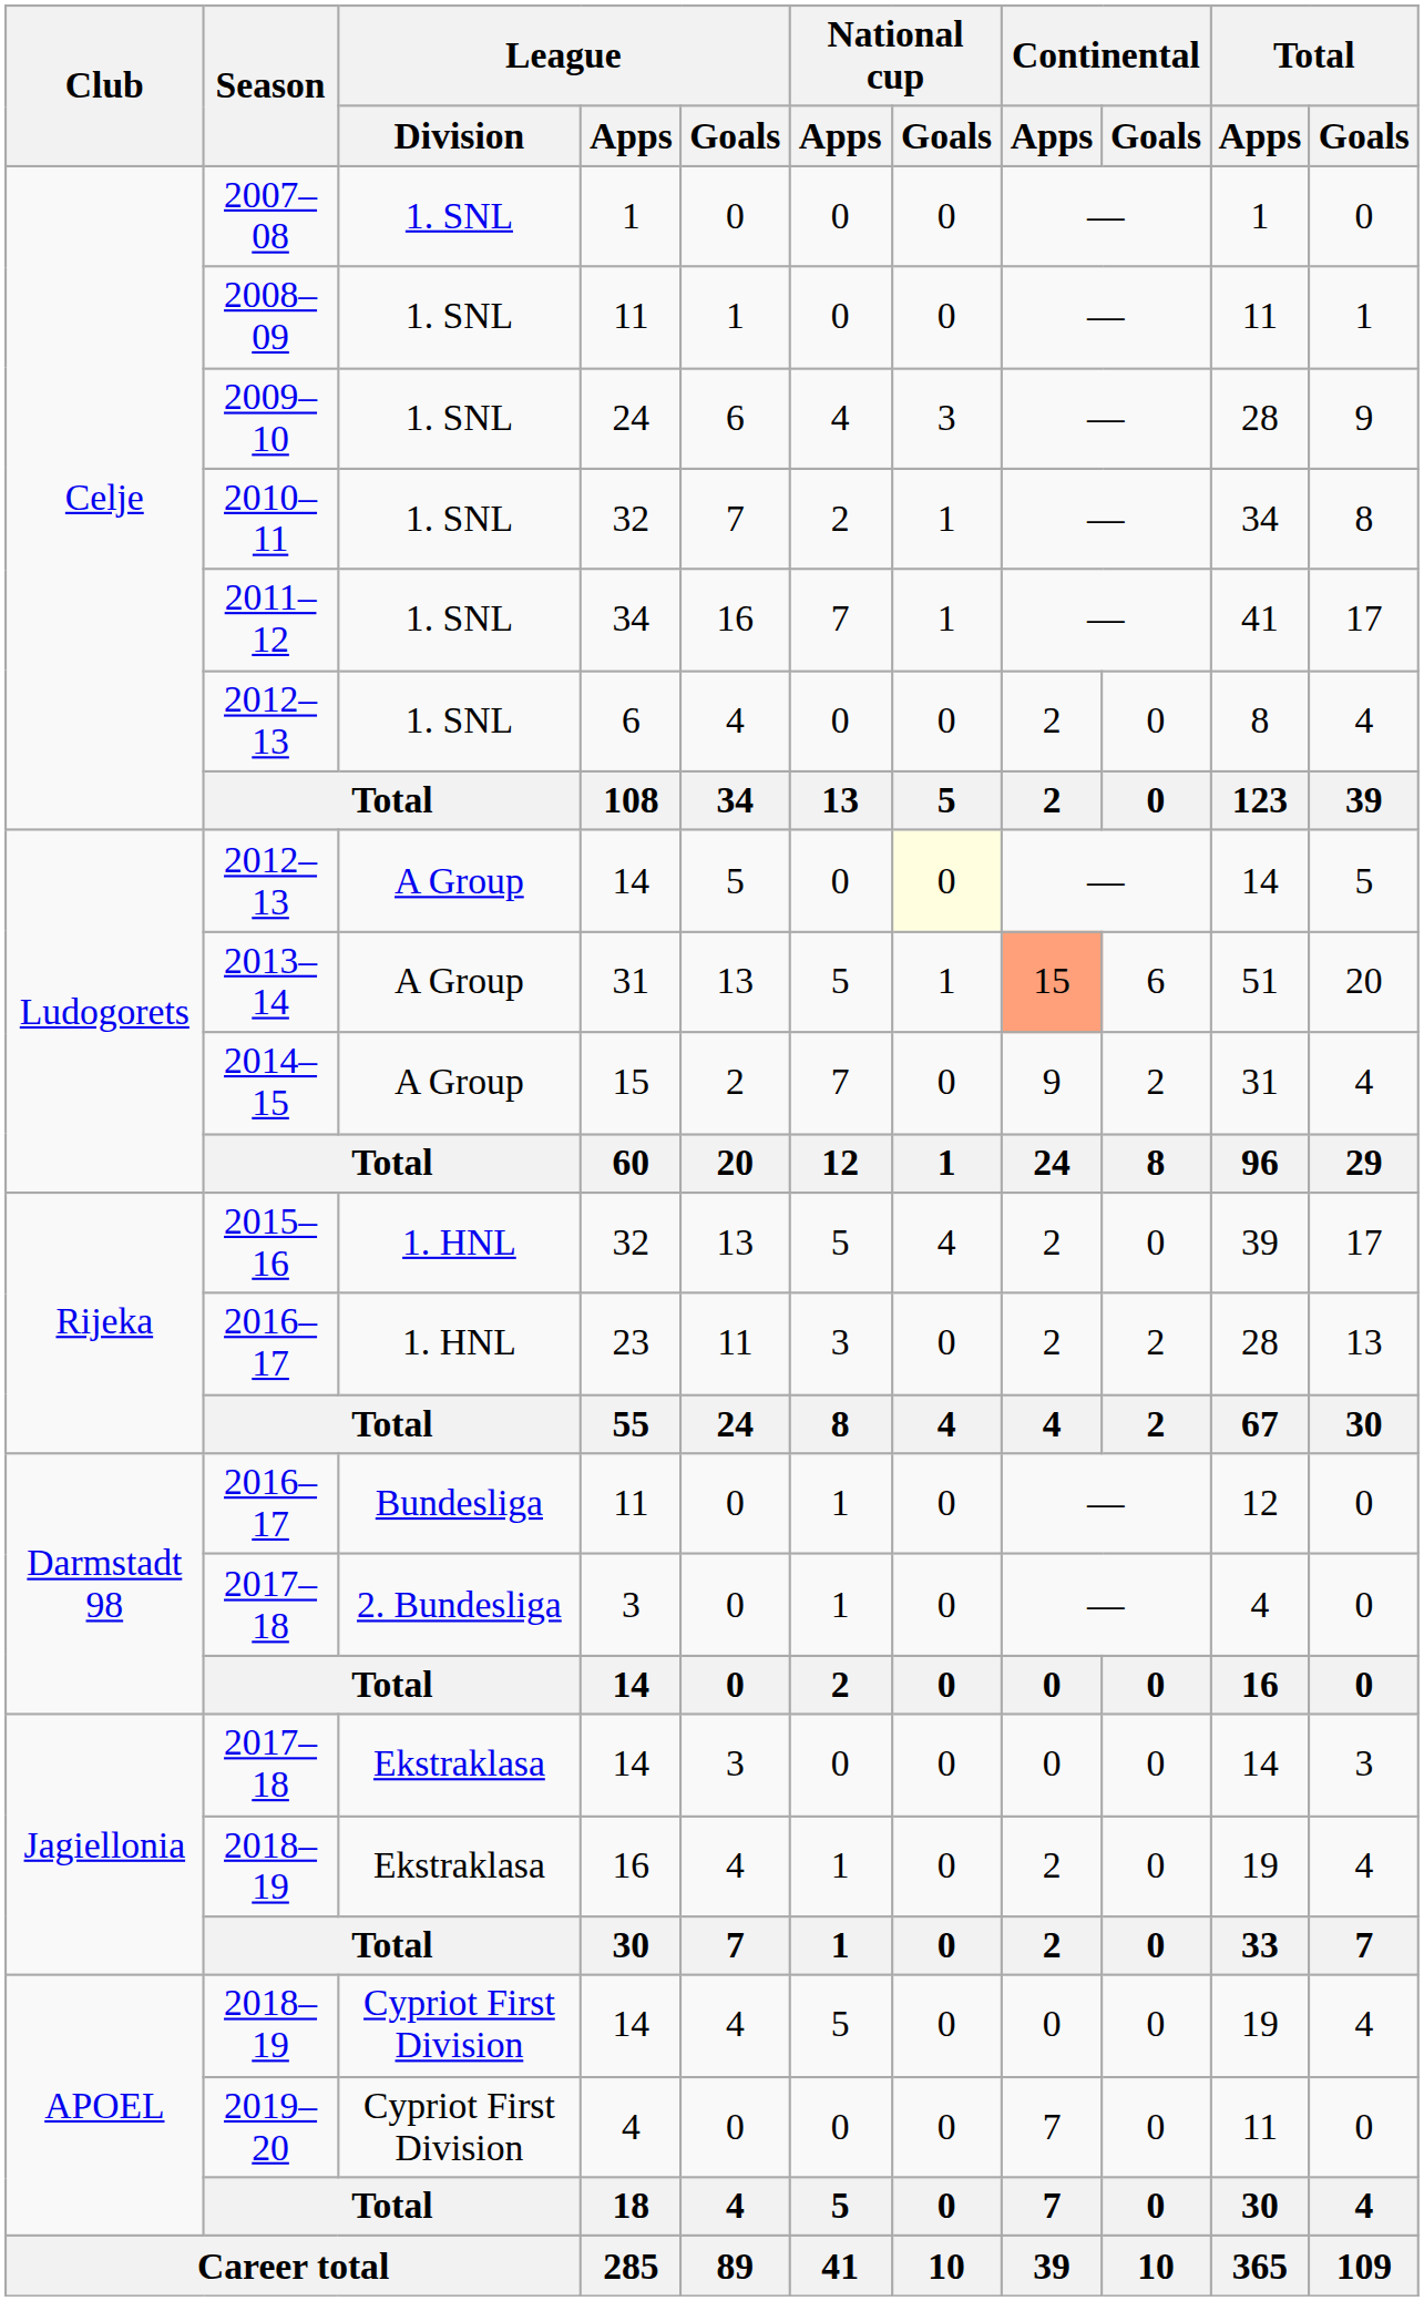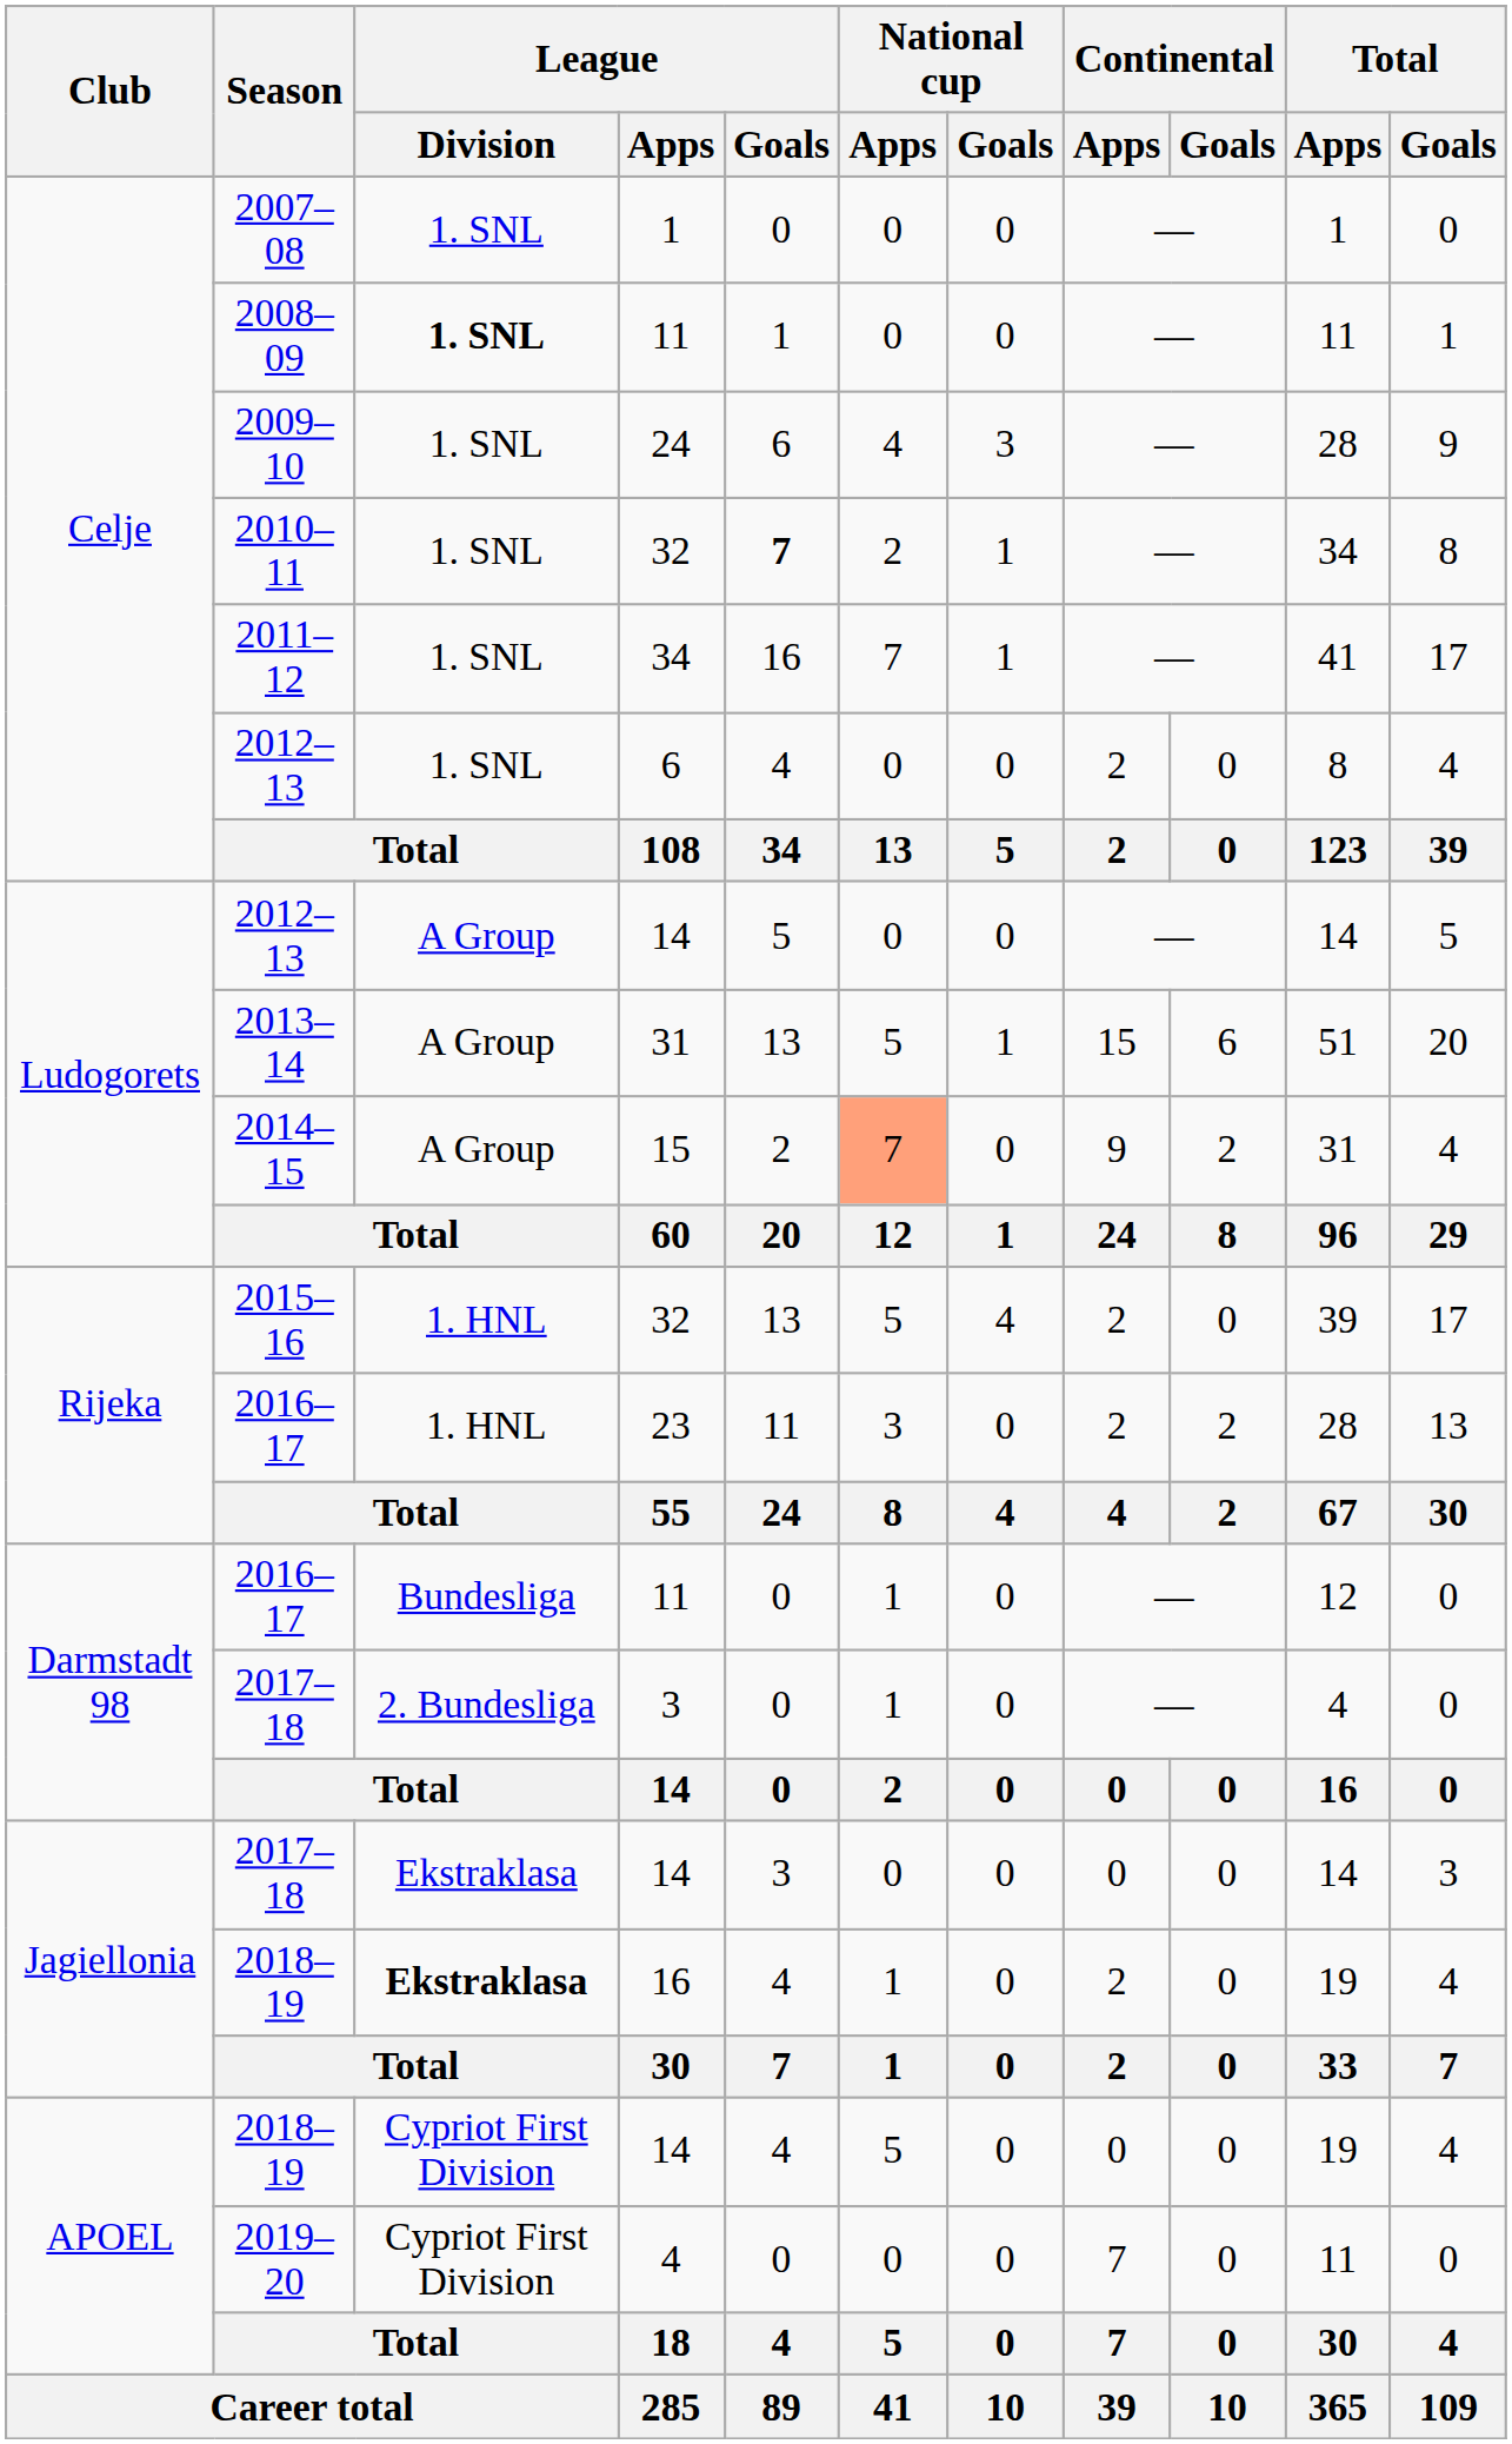2008–09 | League / Division: normal -> bold
2010–11 | League / Goals: normal -> bold
2012–13 / 14 | National cup / Goals: lightyellow background -> no background
2013–14 | Continental / Apps: lightsalmon background -> no background
2014–15 | National cup / Apps: no background -> lightsalmon background
2018–19 / 16 | League / Division: normal -> bold
